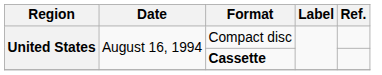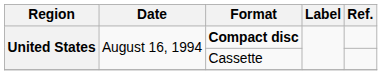Compact disc | Format: normal -> bold
Cassette | Format: bold -> normal
